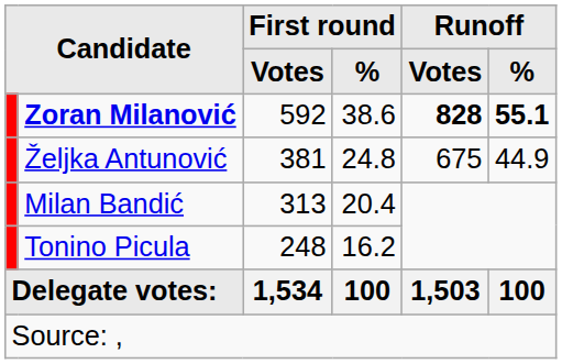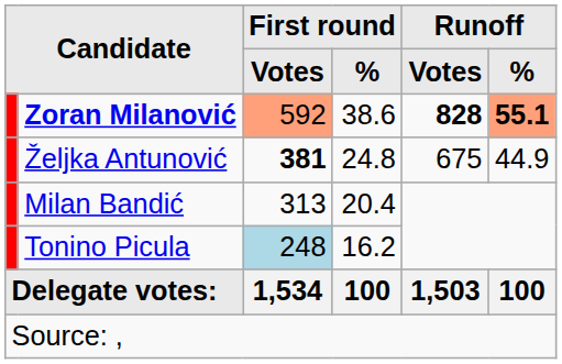Zoran Milanović | First round / Votes: no background -> lightsalmon background
Zoran Milanović | Runoff / %: no background -> lightsalmon background
Željka Antunović | First round / Votes: normal -> bold
Tonino Picula | First round / Votes: no background -> lightblue background
